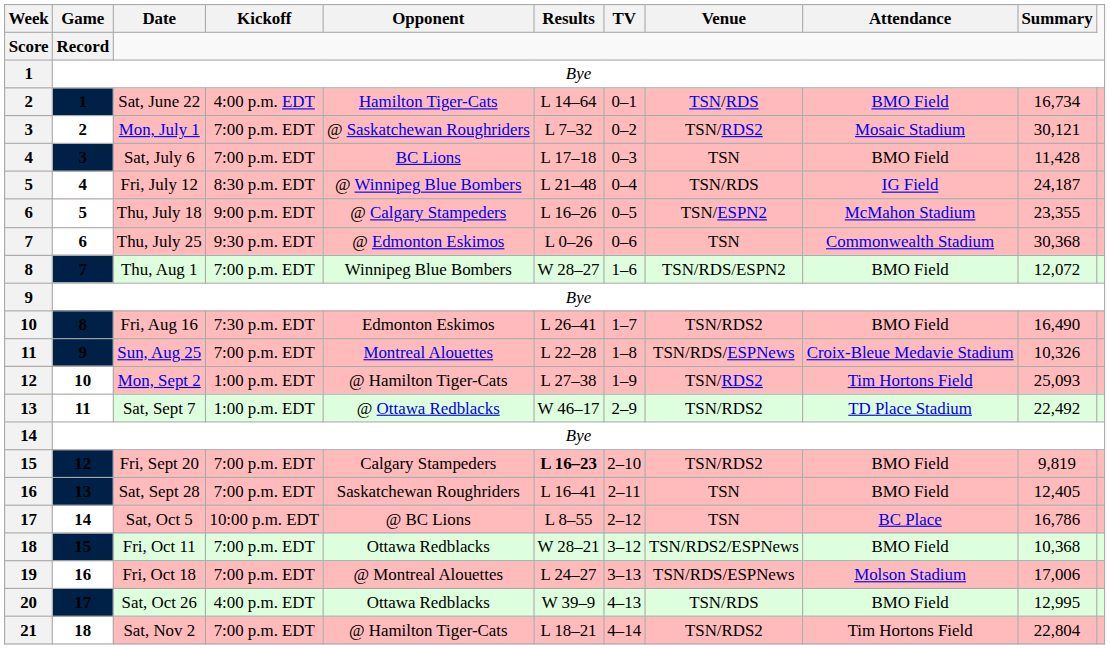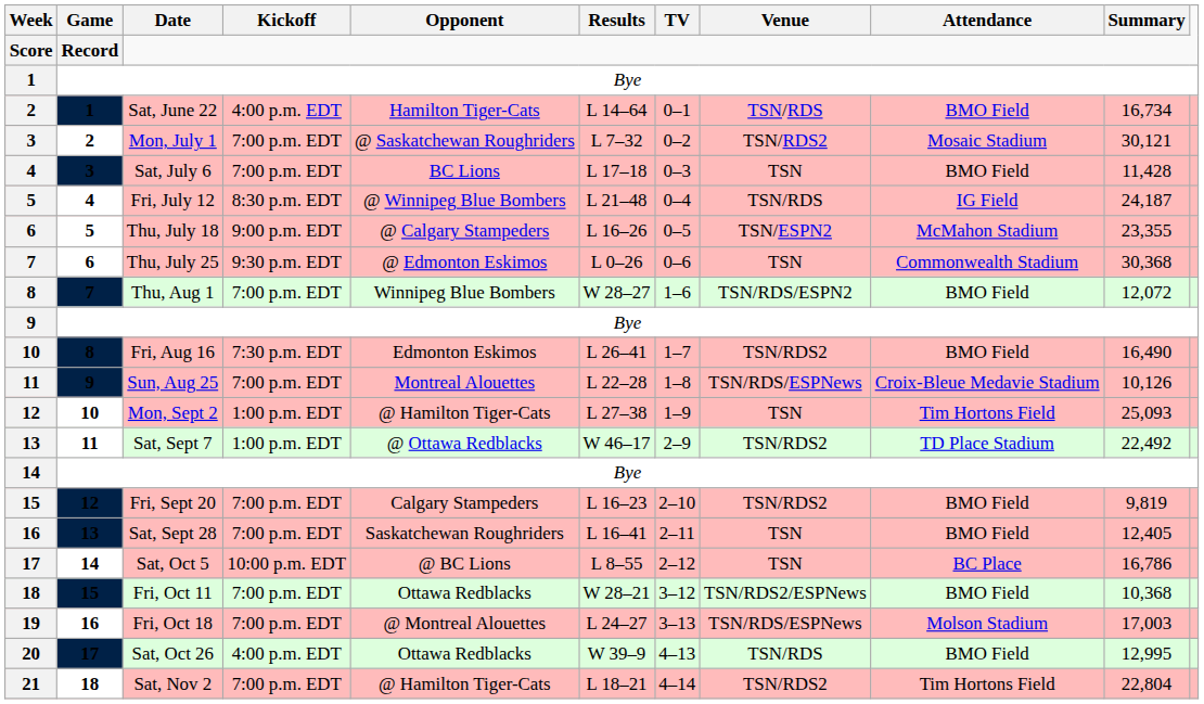Sun, Aug 25 | Summary: 10,326 -> 10,126
Mon, Sept 2 | Venue: TSN/RDS2 -> TSN
Fri, Sept 20 | Results: bold -> normal
Fri, Oct 18 | Summary: 17,006 -> 17,003
